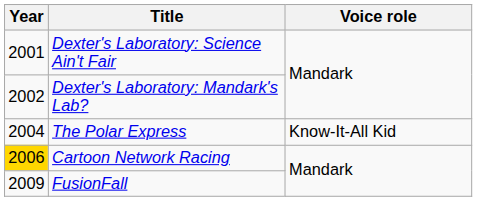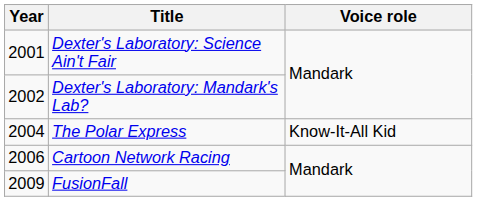Cartoon Network Racing | Year: gold background -> no background
